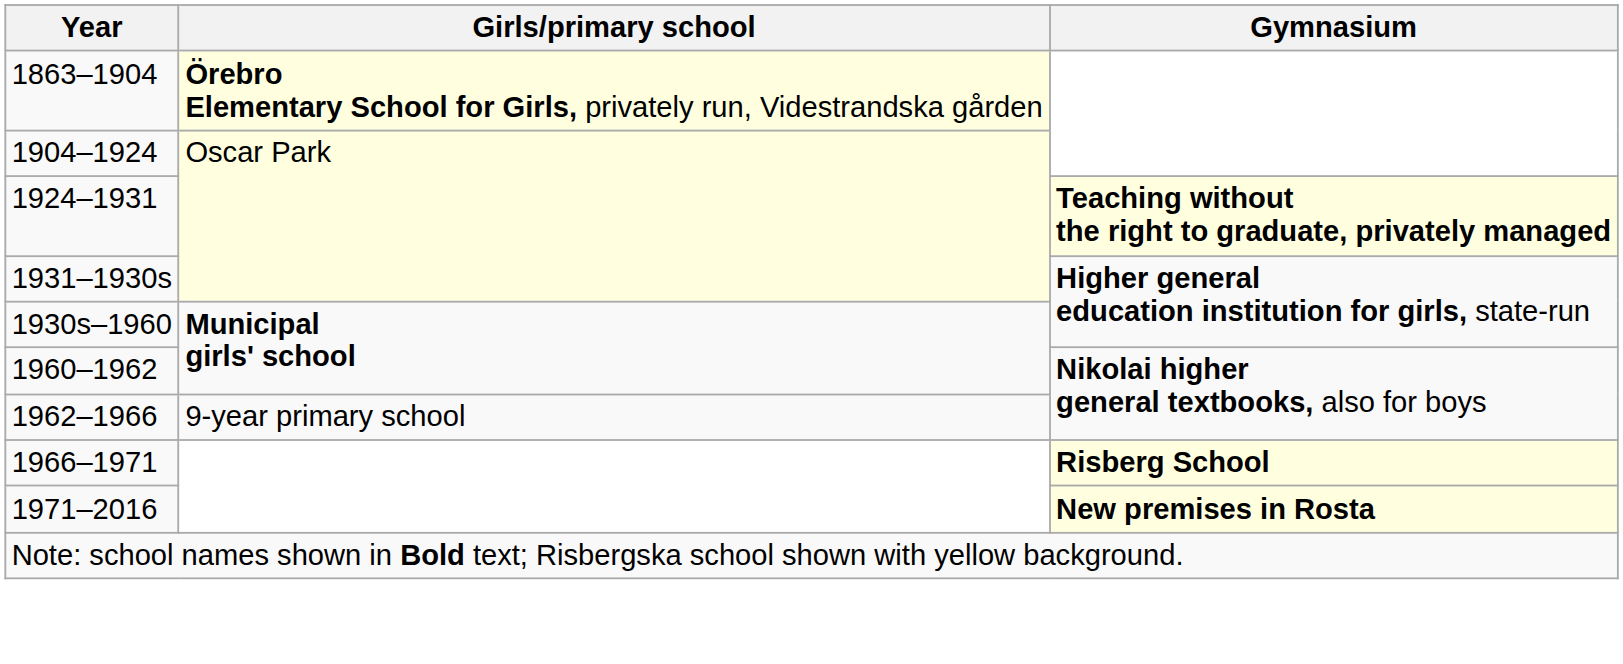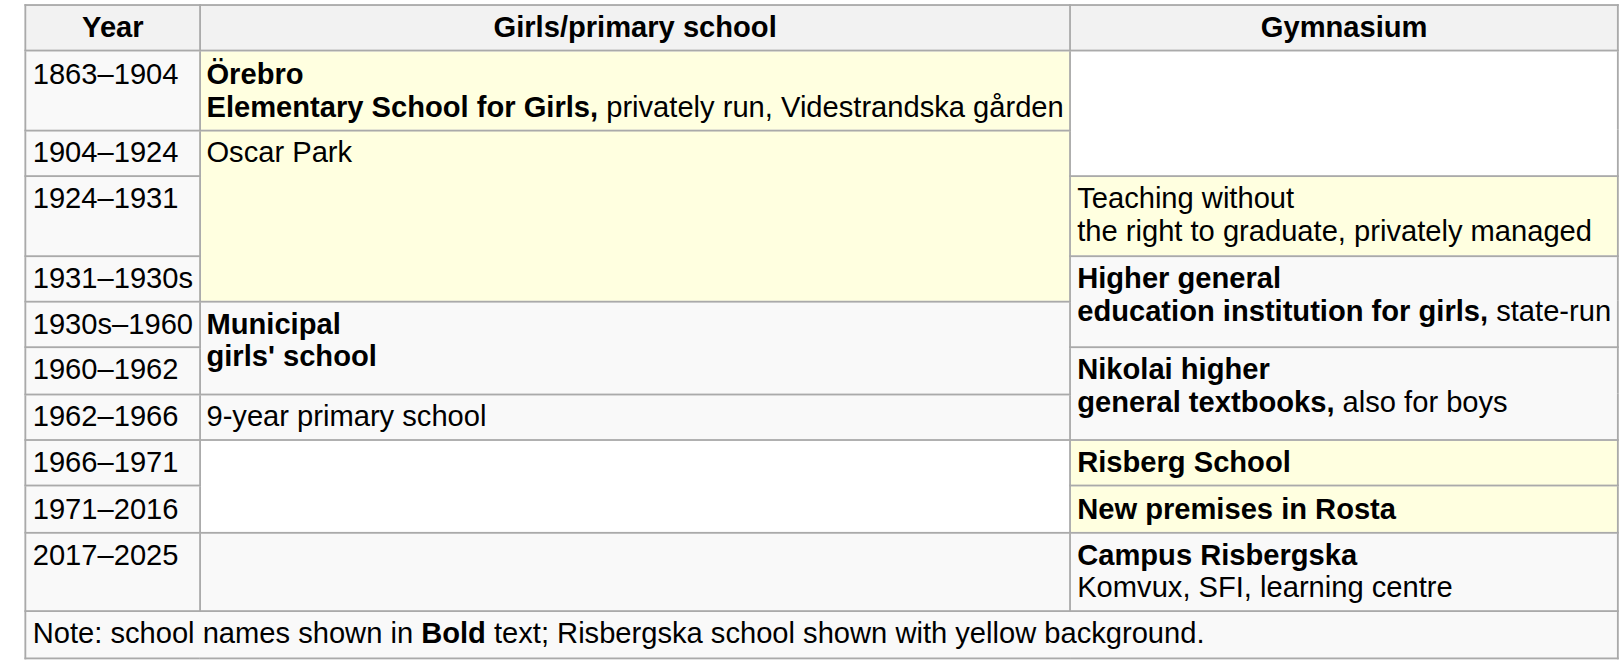1924–1931 | Gymnasium: bold -> normal
+ row: 2017–2025 | Campus Risbergska Komvux, SFI, learning centre
